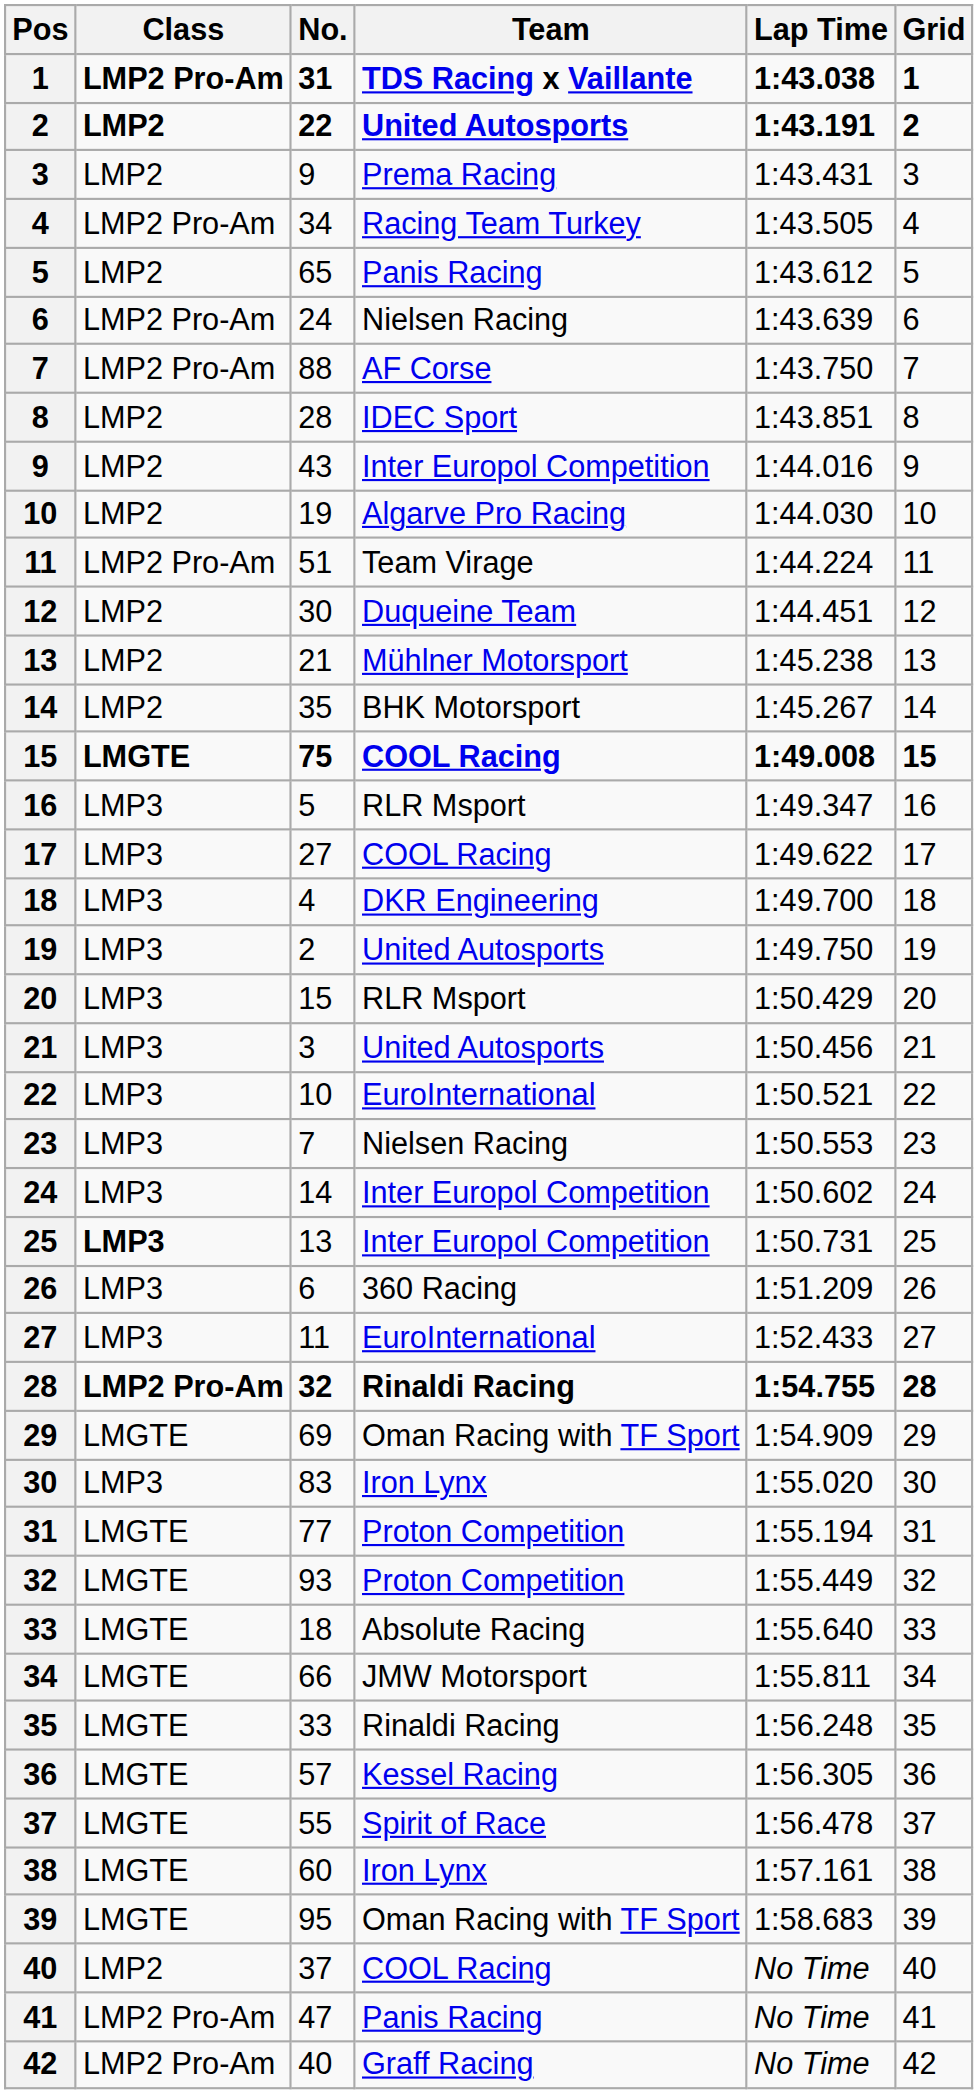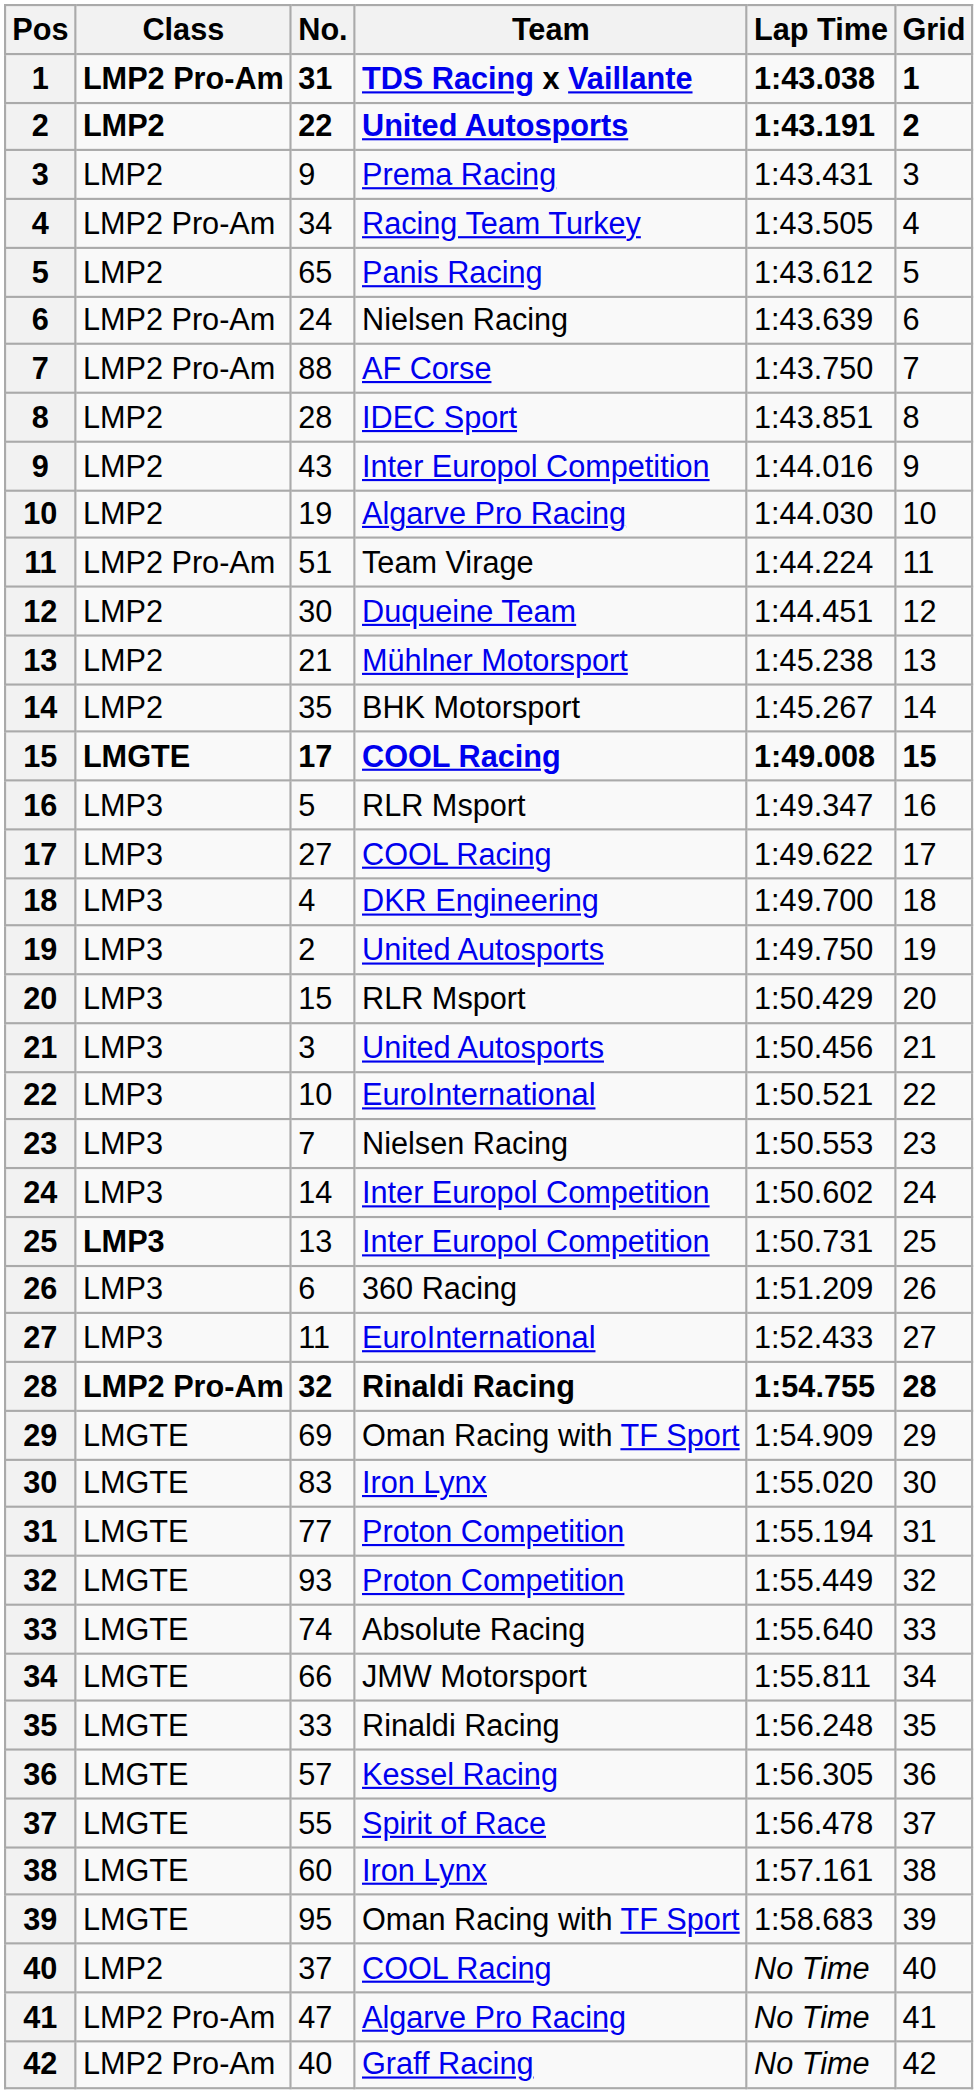row 16 | No.: 75 -> 17
row 31 | Class: LMP3 -> LMGTE
row 34 | No.: 18 -> 74
row 42 | Team: Panis Racing -> Algarve Pro Racing
